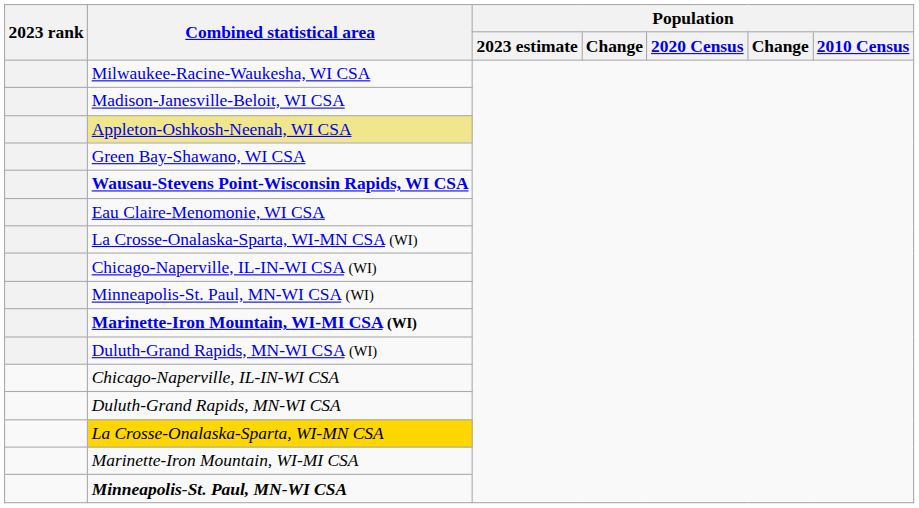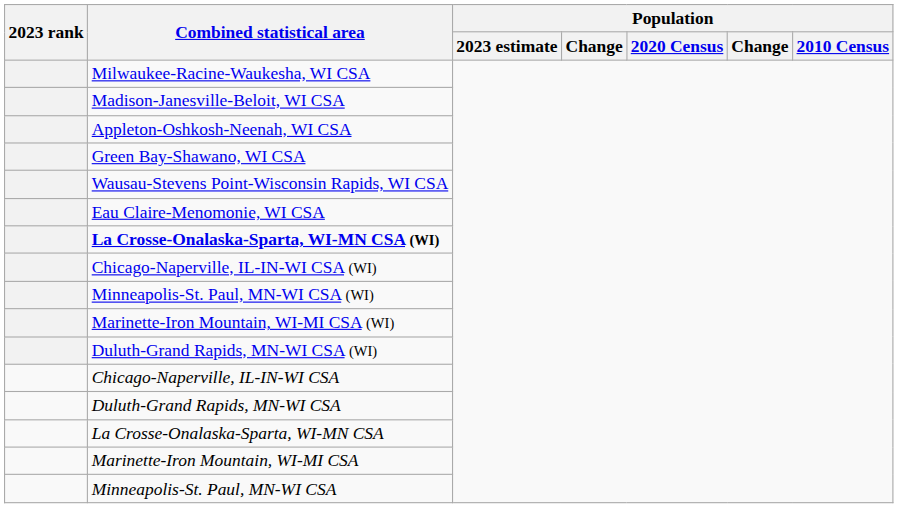Appleton-Oshkosh-Neenah, WI CSA | Combined statistical area: khaki background -> no background
Wausau-Stevens Point-Wisconsin Rapids, WI CSA | Combined statistical area: bold -> normal
La Crosse-Onalaska-Sparta, WI-MN CSA (WI) | Combined statistical area: normal -> bold
Marinette-Iron Mountain, WI-MI CSA (WI) | Combined statistical area: bold -> normal
La Crosse-Onalaska-Sparta, WI-MN CSA | Combined statistical area: gold background -> no background
Minneapolis-St. Paul, MN-WI CSA | Combined statistical area: bold -> normal
